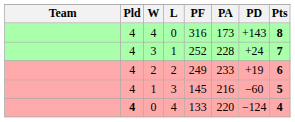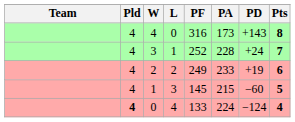row 5 | PA: 216 -> 215
row 6 | PA: 220 -> 224
